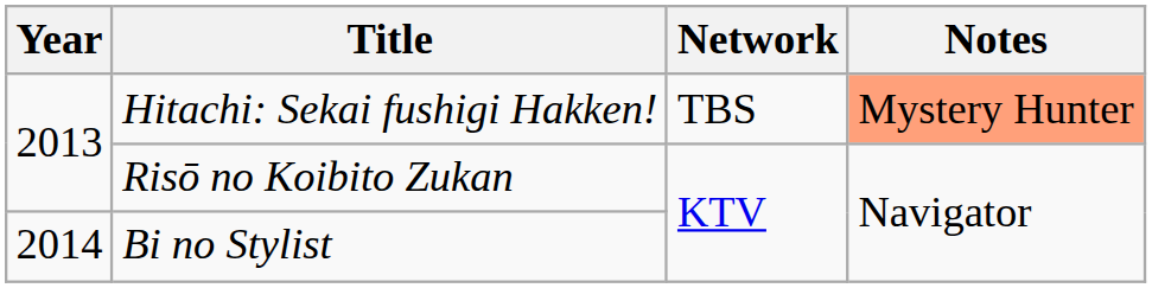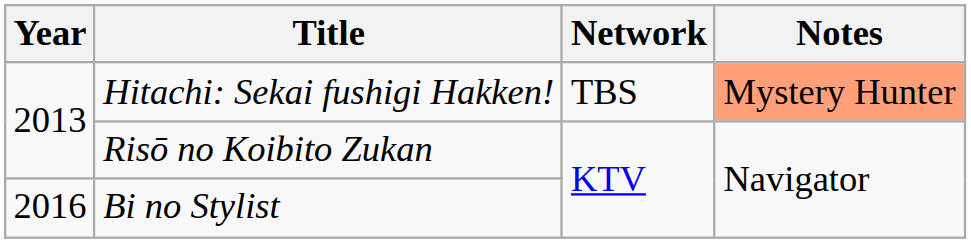Bi no Stylist | Year: 2014 -> 2016
